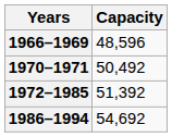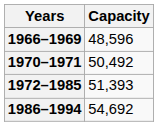1972–1985 | Capacity: 51,392 -> 51,393
